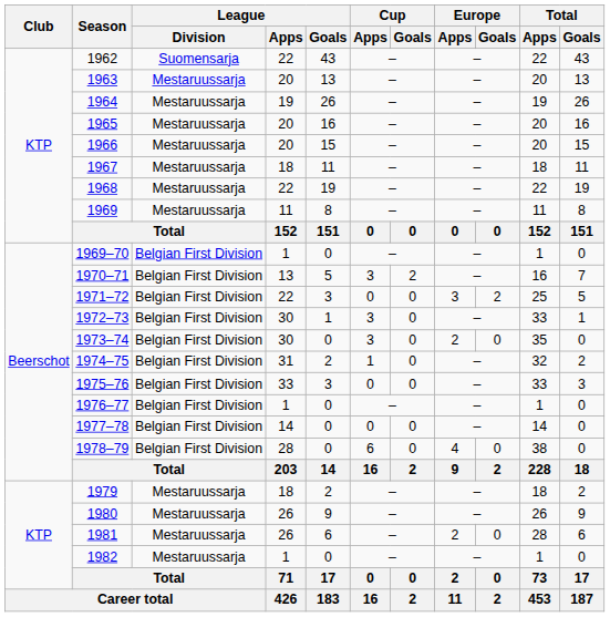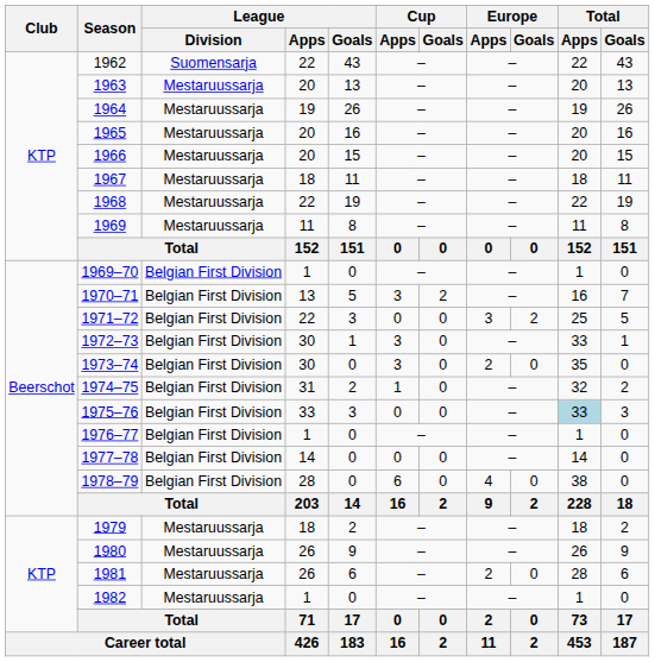1975–76 | Total / Apps: no background -> lightblue background
